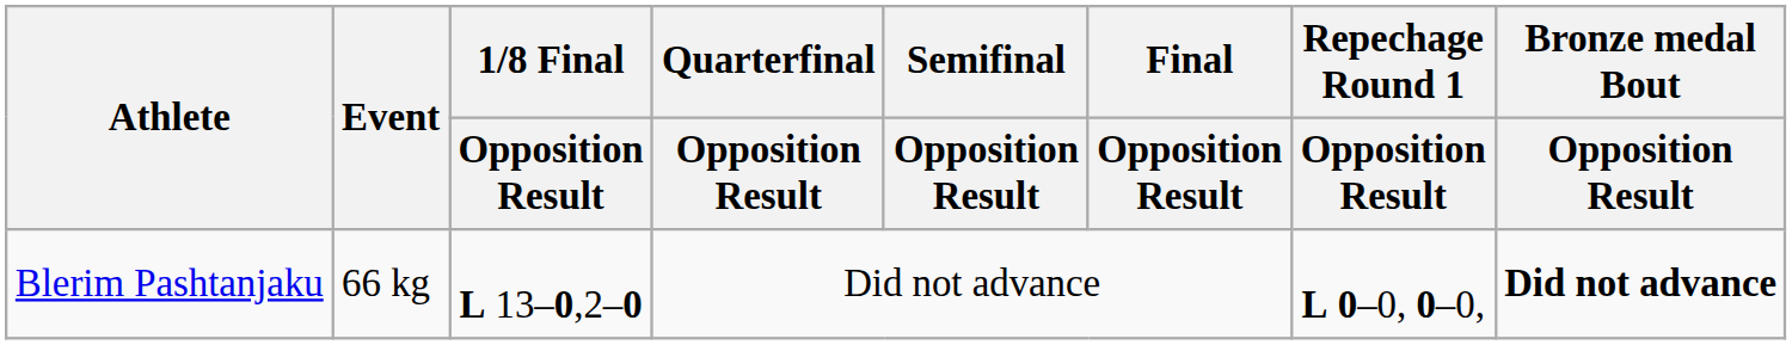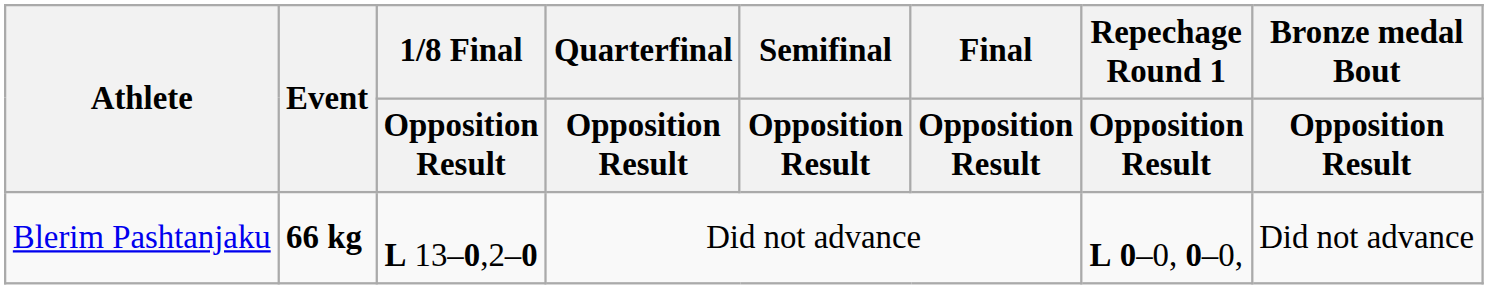Blerim Pashtanjaku | Event: normal -> bold
Blerim Pashtanjaku | Bronze medal Bout / Opposition Result: bold -> normal
